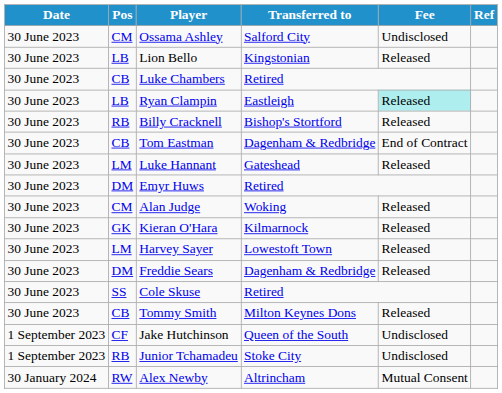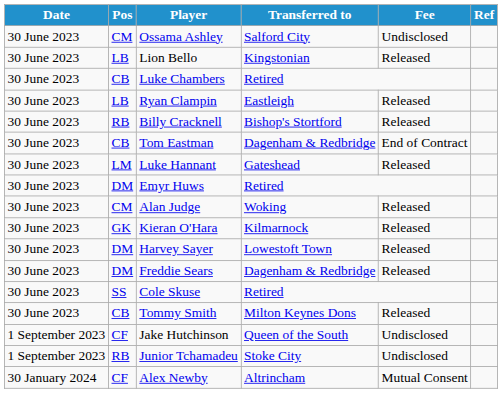Ryan Clampin | Fee: paleturquoise background -> no background
Harvey Sayer | Pos: LM -> DM
Alex Newby | Pos: RW -> CF
